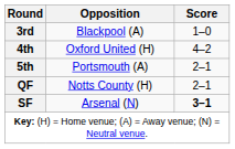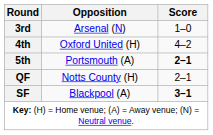3rd | Opposition: Blackpool (A) -> Arsenal (N)
5th | Score: normal -> bold
SF | Opposition: Arsenal (N) -> Blackpool (A)
